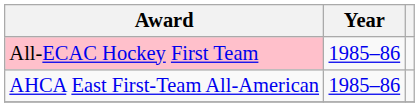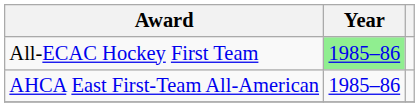row 2 | Award: pink background -> no background
row 2 | Year: no background -> lightgreen background
